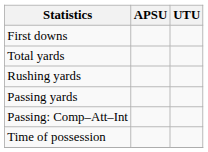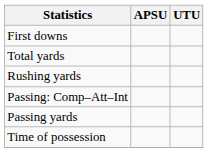rows swapped: Passing yards <-> Passing: Comp–Att–Int
